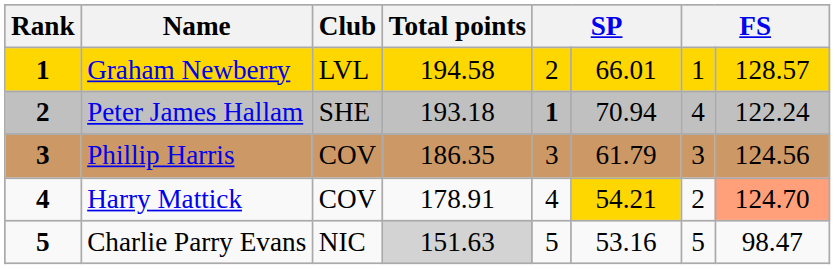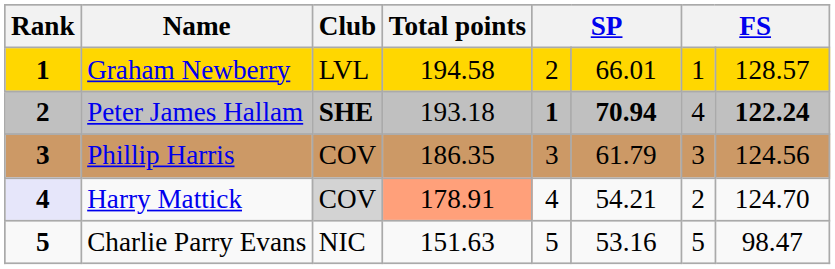Peter James Hallam | Club: normal -> bold
Peter James Hallam | column 6: normal -> bold
Peter James Hallam | column 8: normal -> bold
Harry Mattick | Rank: no background -> lavender background
Harry Mattick | Club: no background -> lightgrey background
Harry Mattick | Total points: no background -> lightsalmon background
Harry Mattick | column 6: gold background -> no background
Harry Mattick | column 8: lightsalmon background -> no background
Charlie Parry Evans | Total points: lightgrey background -> no background
